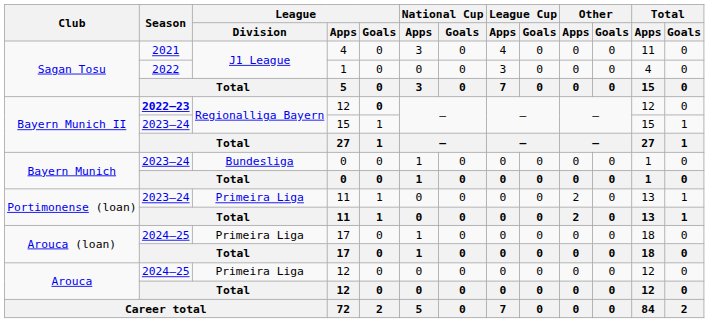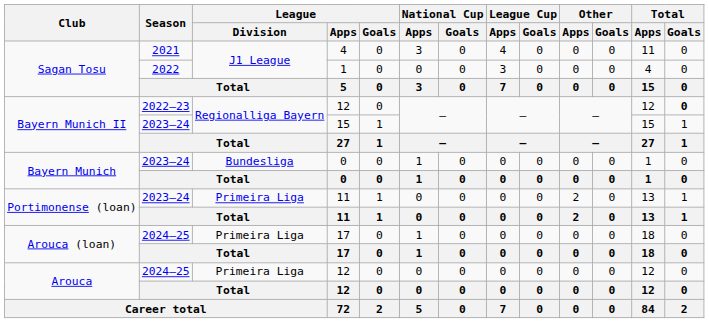Bayern Munich II / 12 | Season: bold -> normal
Bayern Munich II / 12 | League / Goals: bold -> normal
Bayern Munich II / 12 | Total / Goals: normal -> bold
